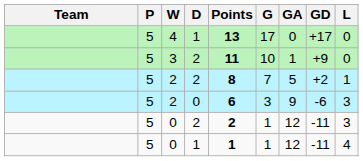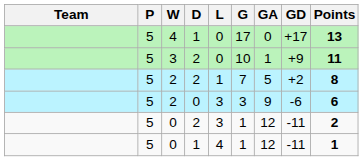columns swapped: L <-> Points
